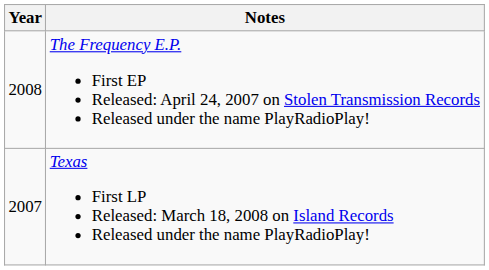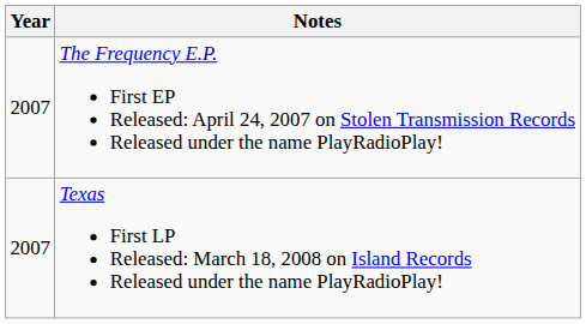row 2 | Year: 2008 -> 2007
